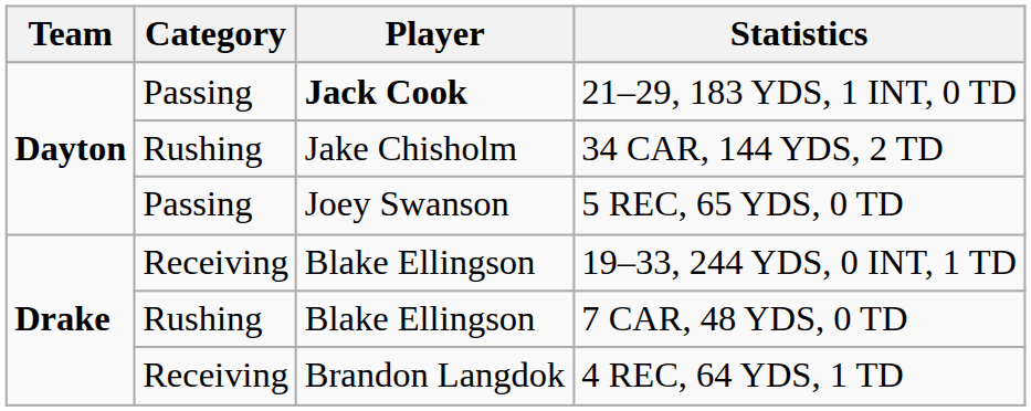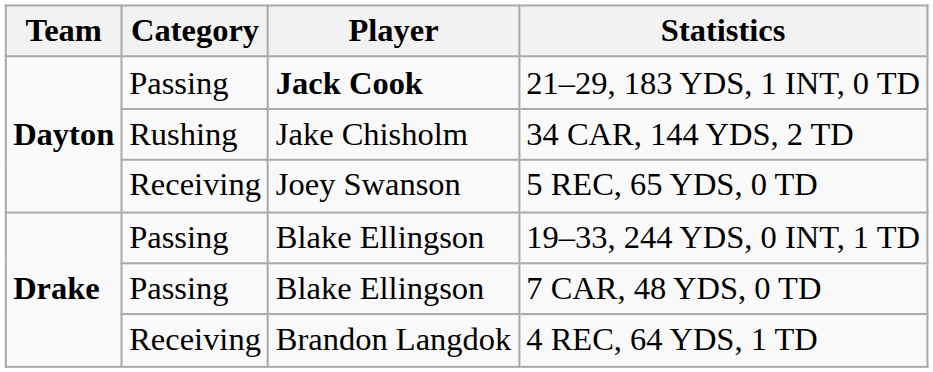5 REC, 65 YDS, 0 TD | Category: Passing -> Receiving
19–33, 244 YDS, 0 INT, 1 TD | Category: Receiving -> Passing
7 CAR, 48 YDS, 0 TD | Category: Rushing -> Passing
